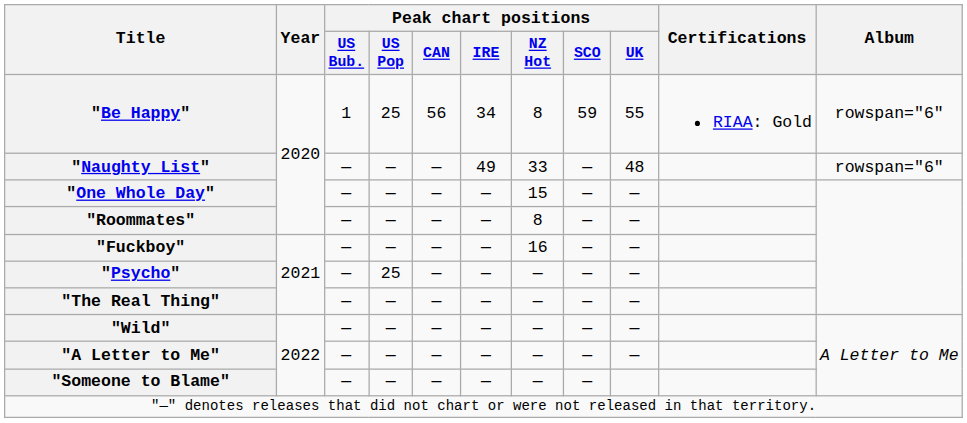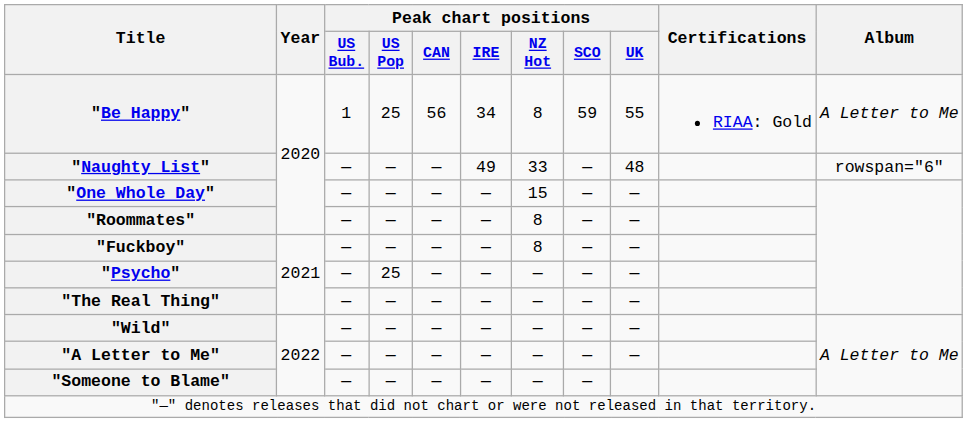"Be Happy" | Album: rowspan="6" -> A Letter to Me
"Fuckboy" | Peak chart positions / NZ Hot: 16 -> 8
